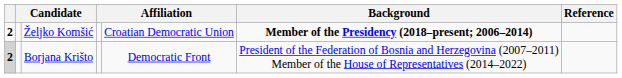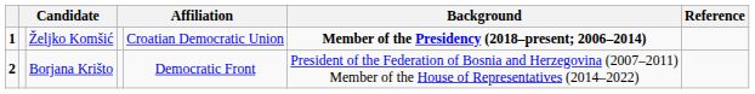Željko Komšić | column 1: 2 -> 1
Borjana Krišto | column 1: lightgrey background -> no background
